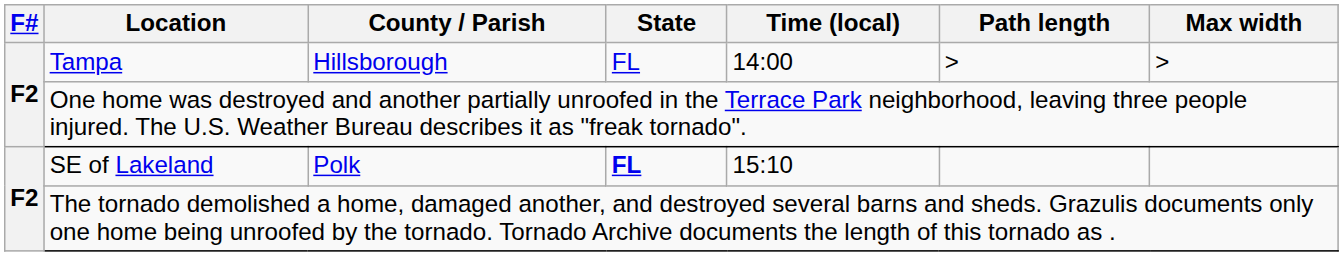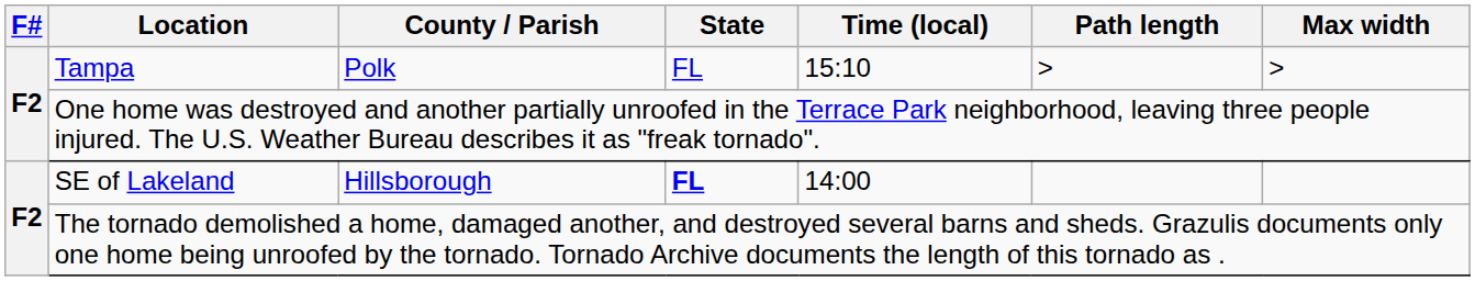Tampa | County / Parish: Hillsborough -> Polk
Tampa | Time (local): 14:00 -> 15:10
SE of Lakeland | County / Parish: Polk -> Hillsborough
SE of Lakeland | Time (local): 15:10 -> 14:00
